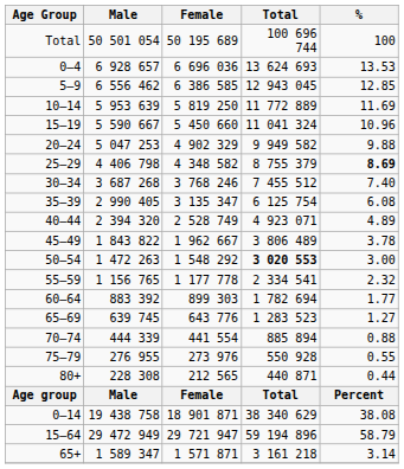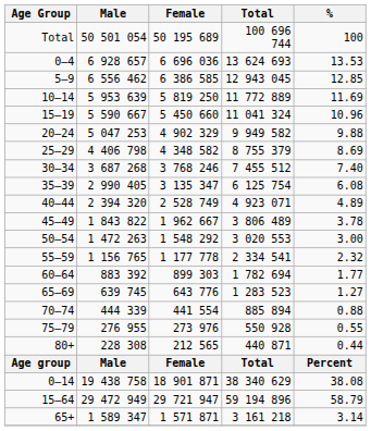25–29 | %: bold -> normal
50–54 | Total: bold -> normal
